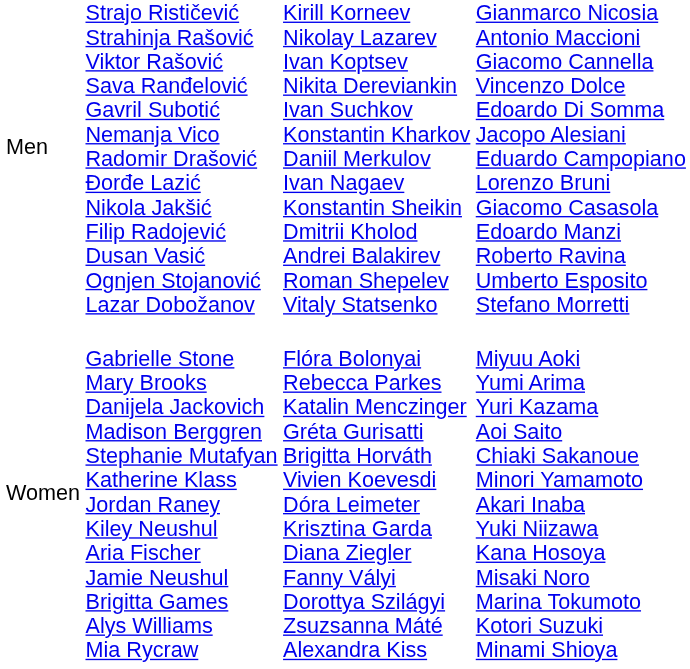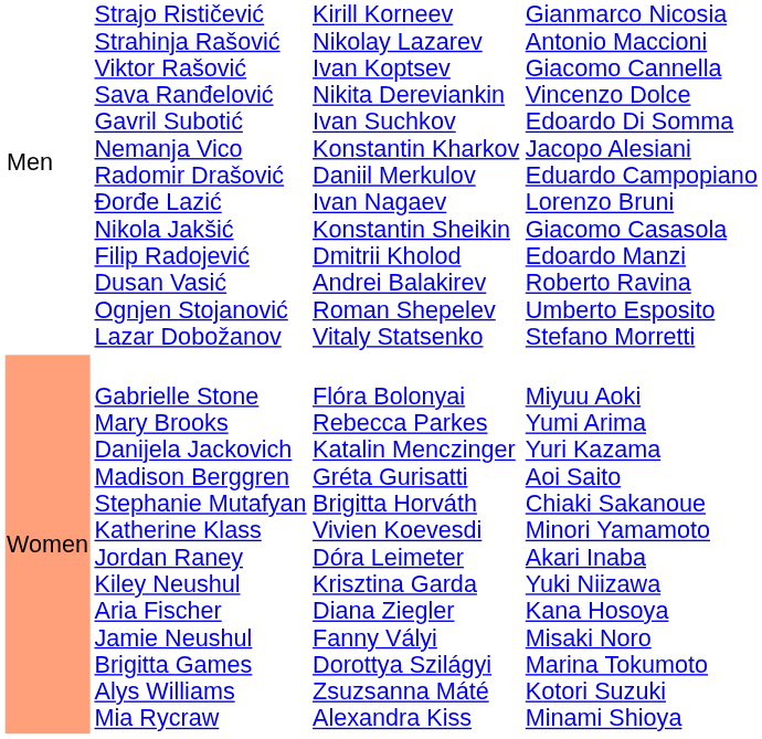Women | column 1: no background -> lightsalmon background
